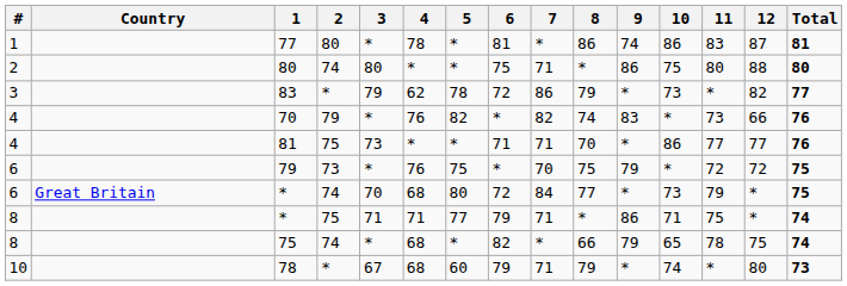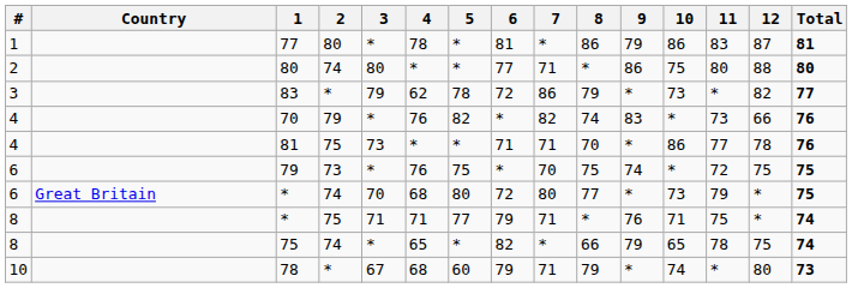row 2 | 9: 74 -> 79
row 3 | 6: 75 -> 77
row 6 | 12: 77 -> 78
row 7 | 9: 79 -> 74
row 7 | 12: 72 -> 75
row 8 | 7: 84 -> 80
row 9 | 9: 86 -> 76
row 10 | 4: 68 -> 65
